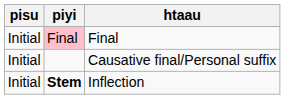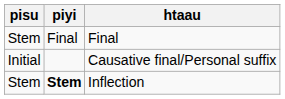row 2 | pisu: Initial -> Stem
row 2 | piyi: pink background -> no background
row 4 | pisu: Initial -> Stem
